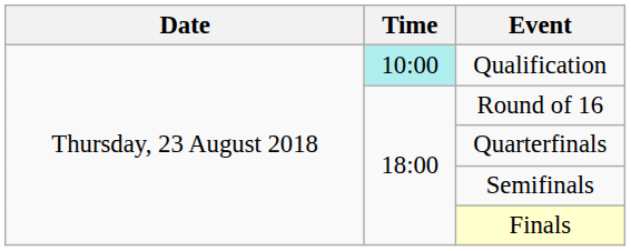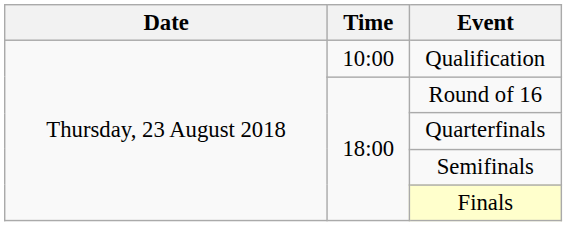Qualification | Time: paleturquoise background -> no background
